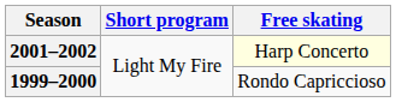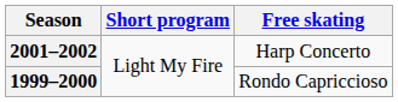2001–2002 | Free skating: lightyellow background -> no background
